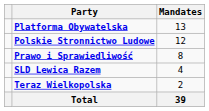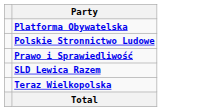- column: Mandates | 13 | 12 | 8 | 4 | 2 | 39
